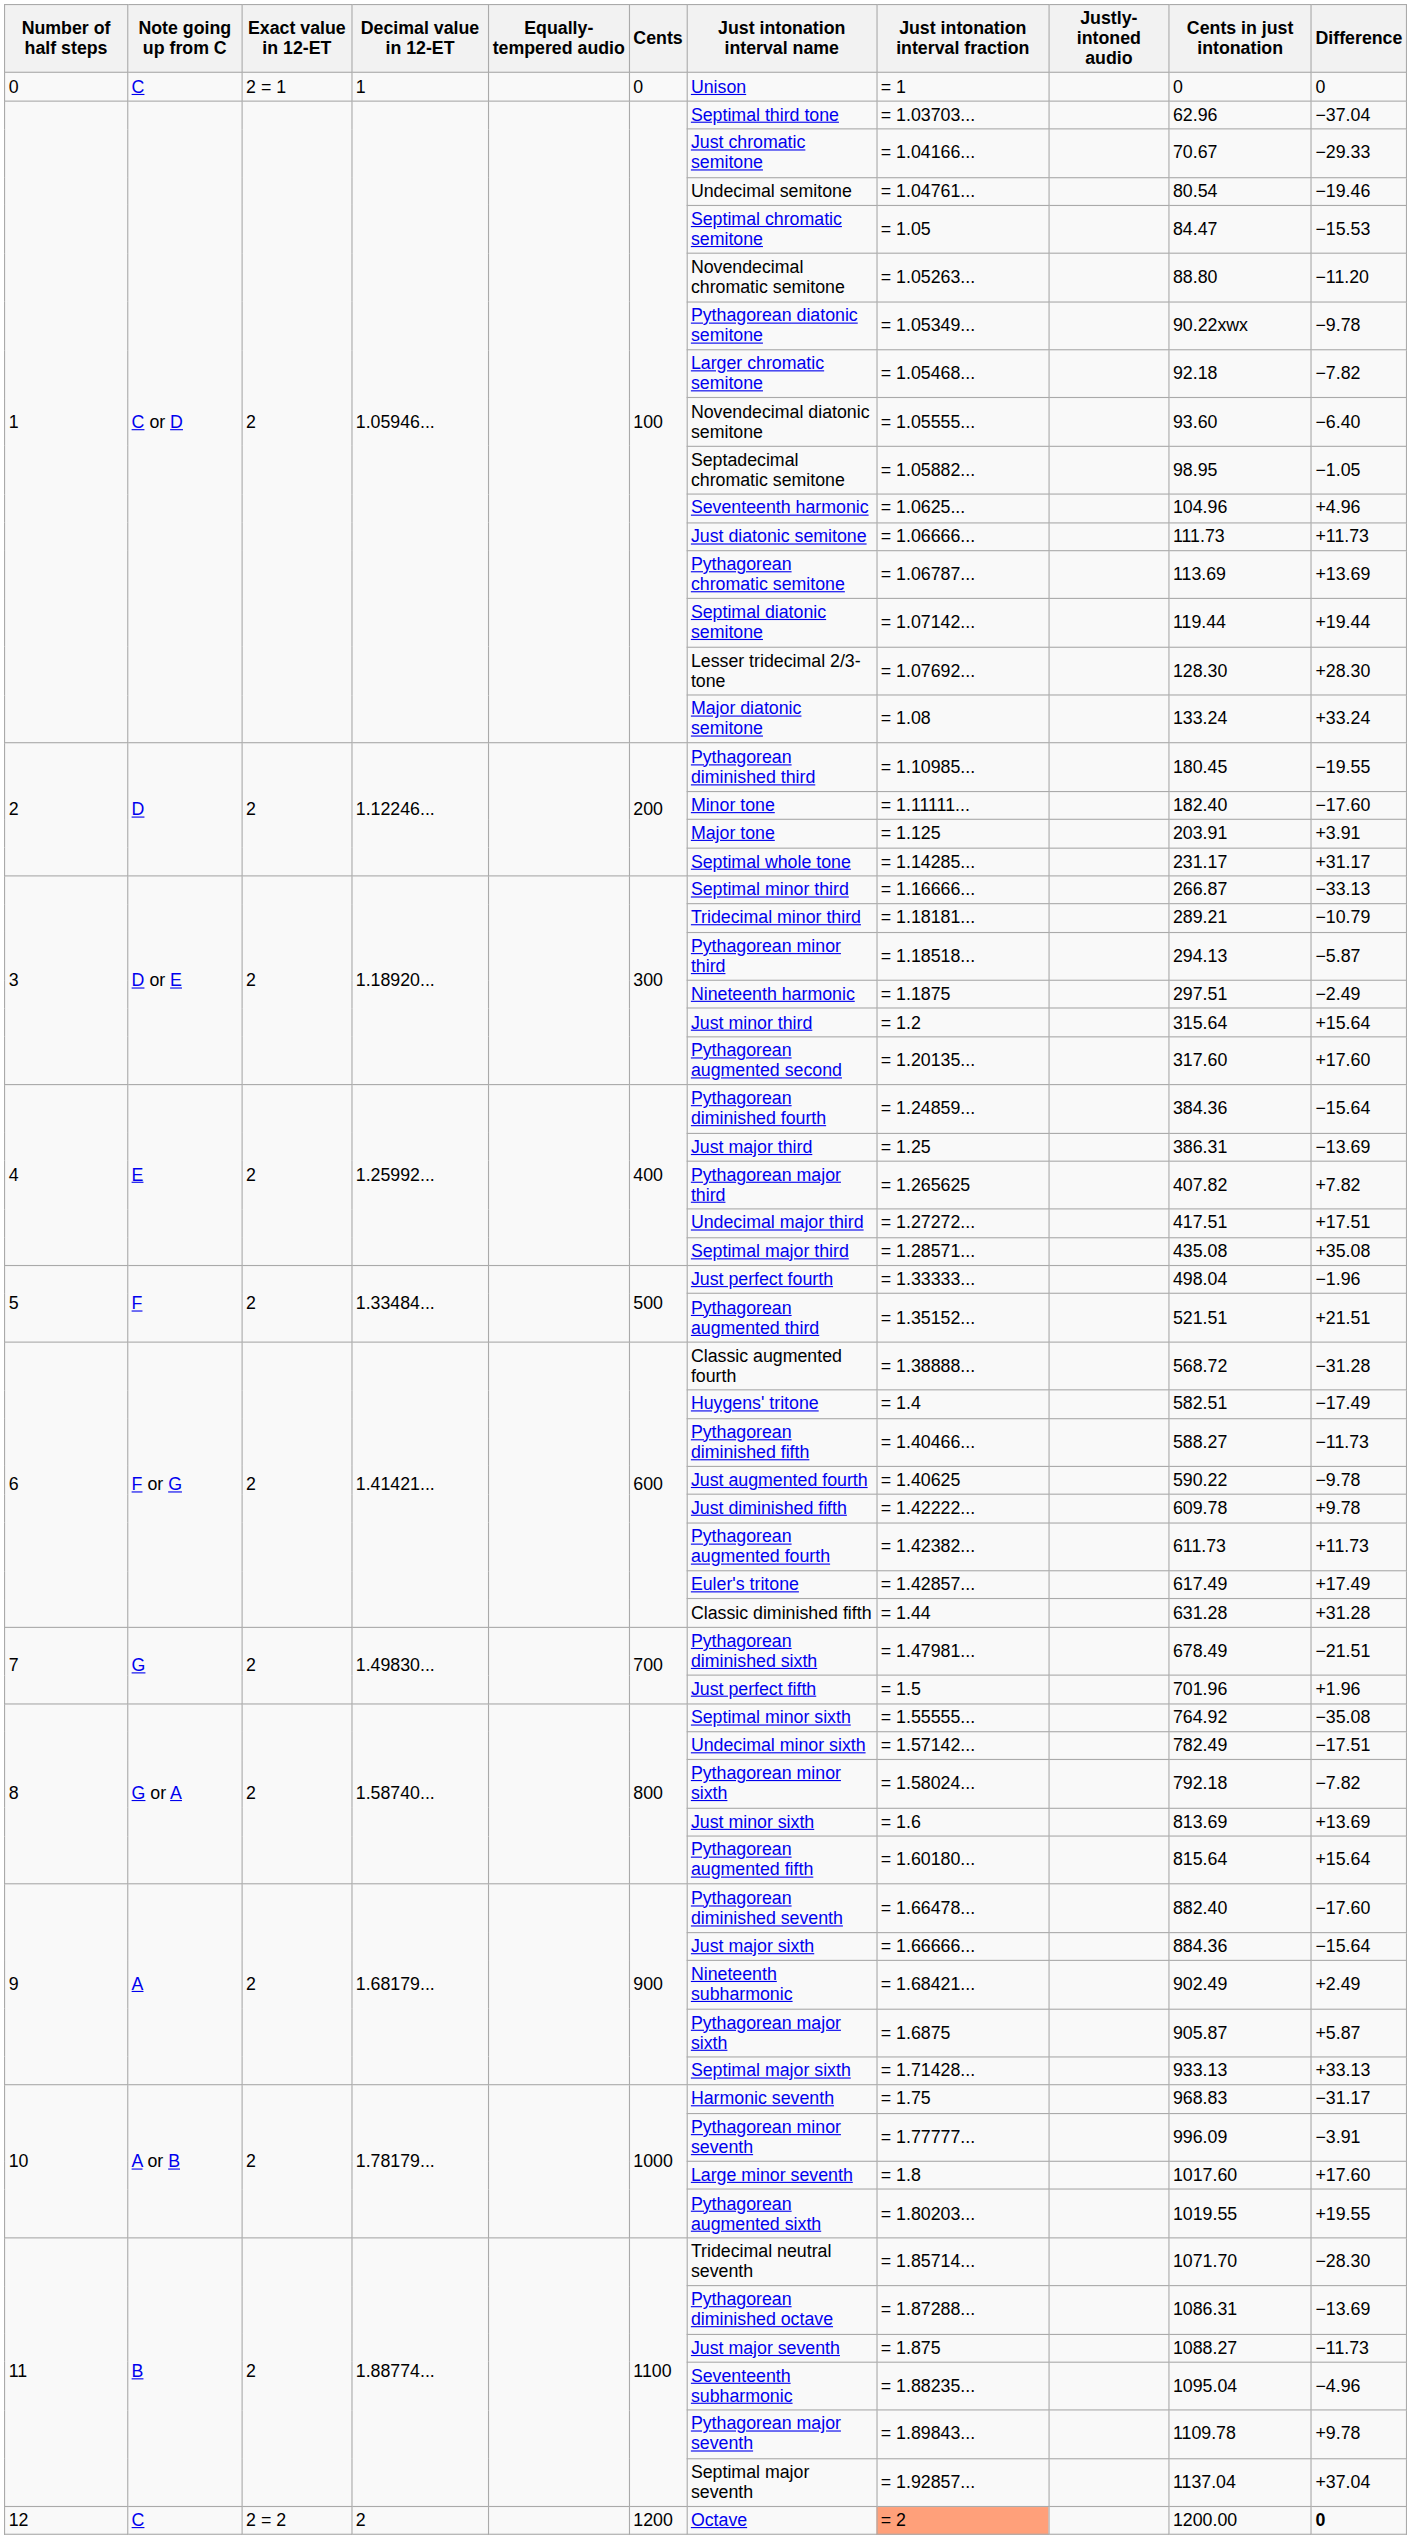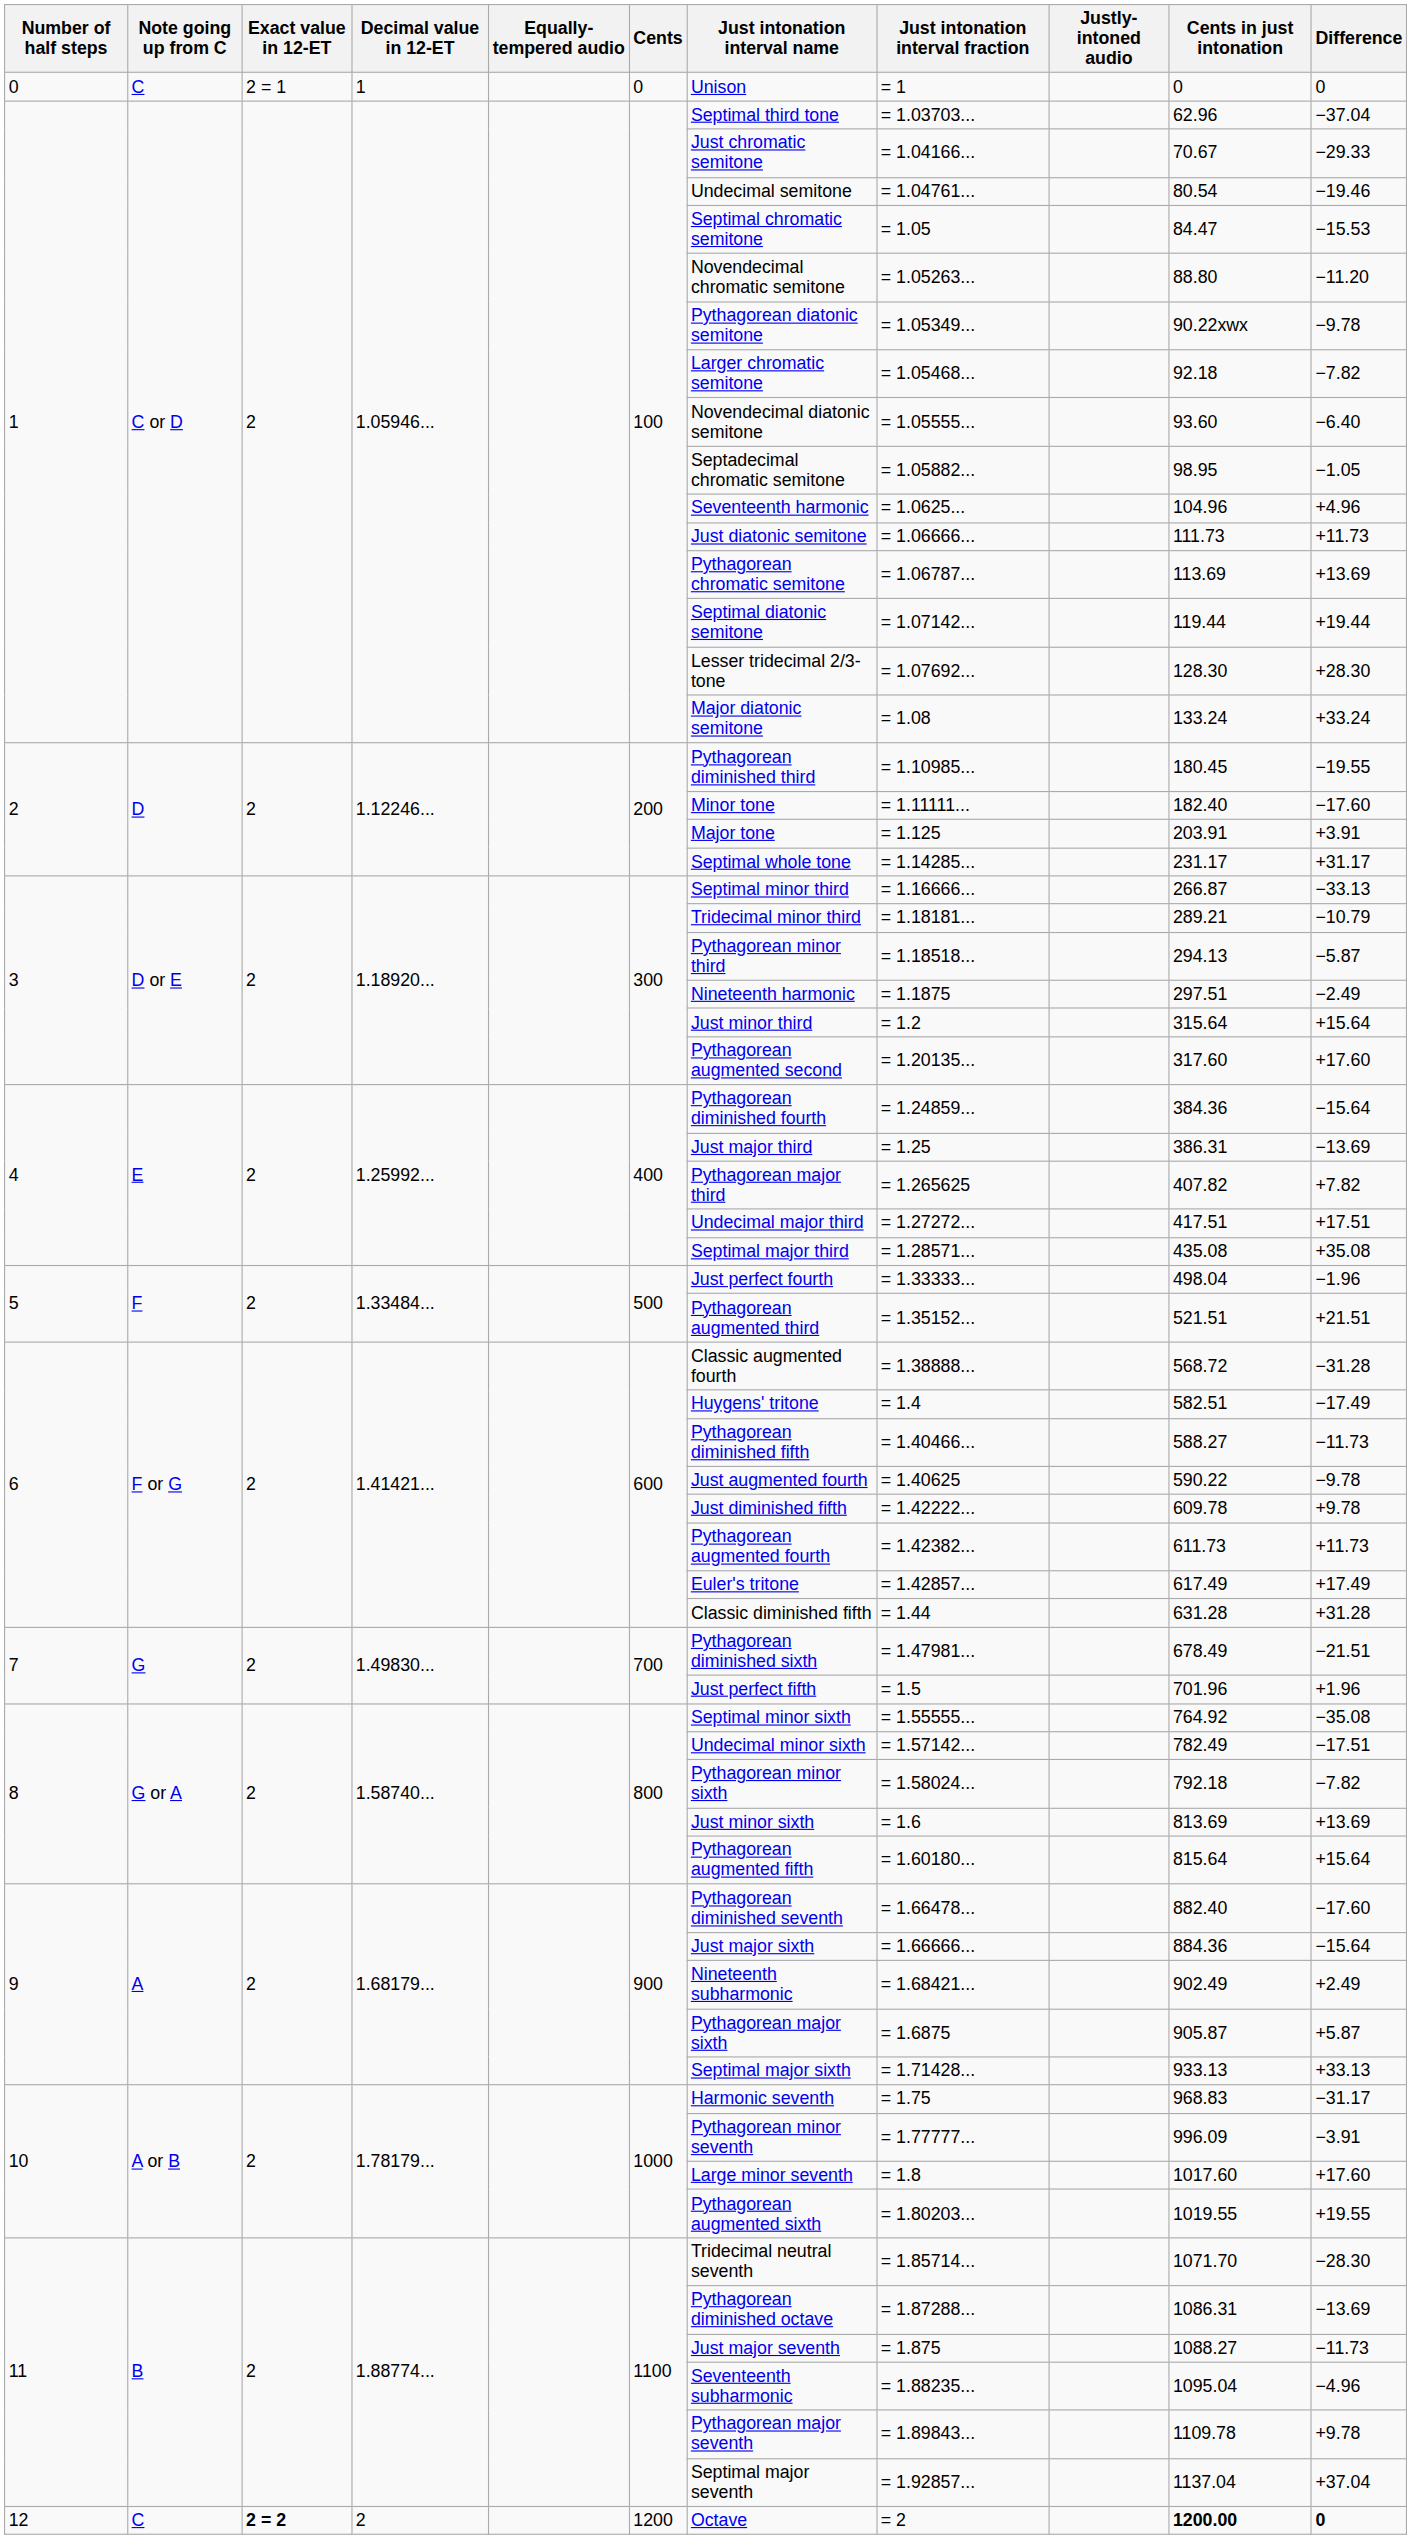12 | Exact value in 12-ET: normal -> bold
12 | Just intonation interval fraction: lightsalmon background -> no background
12 | Cents in just intonation: normal -> bold
